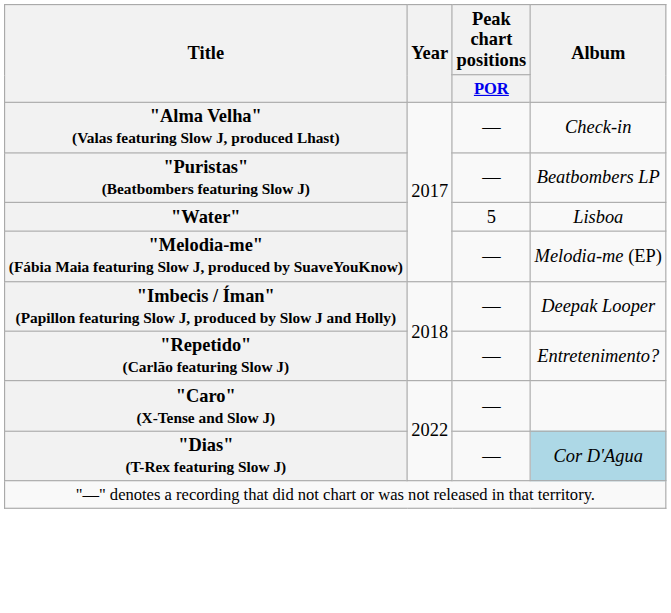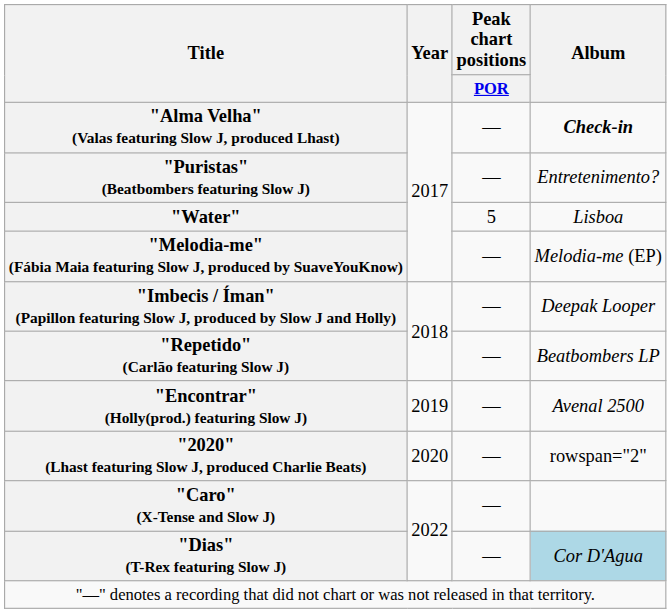"Alma Velha" (Valas featuring Slow J, produced Lhast) | Album: normal -> bold
"Puristas" (Beatbombers featuring Slow J) | Album: Beatbombers LP -> Entretenimento?
"Repetido" (Carlão featuring Slow J) | Album: Entretenimento? -> Beatbombers LP
+ row: "Encontrar" (Holly(prod.) featuring Slow J) | 2019 | — | Avenal 2500
+ row: "2020" (Lhast featuring Slow J, produced Charlie Beats) | 2020 | — | rowspan="2"
